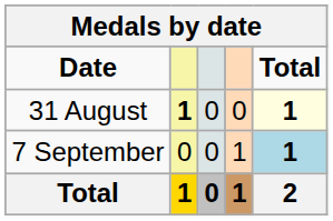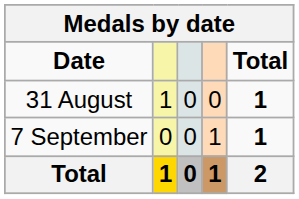31 August | column 2: bold -> normal
31 August | Total: lightyellow background -> no background
7 September | Total: lightblue background -> no background
